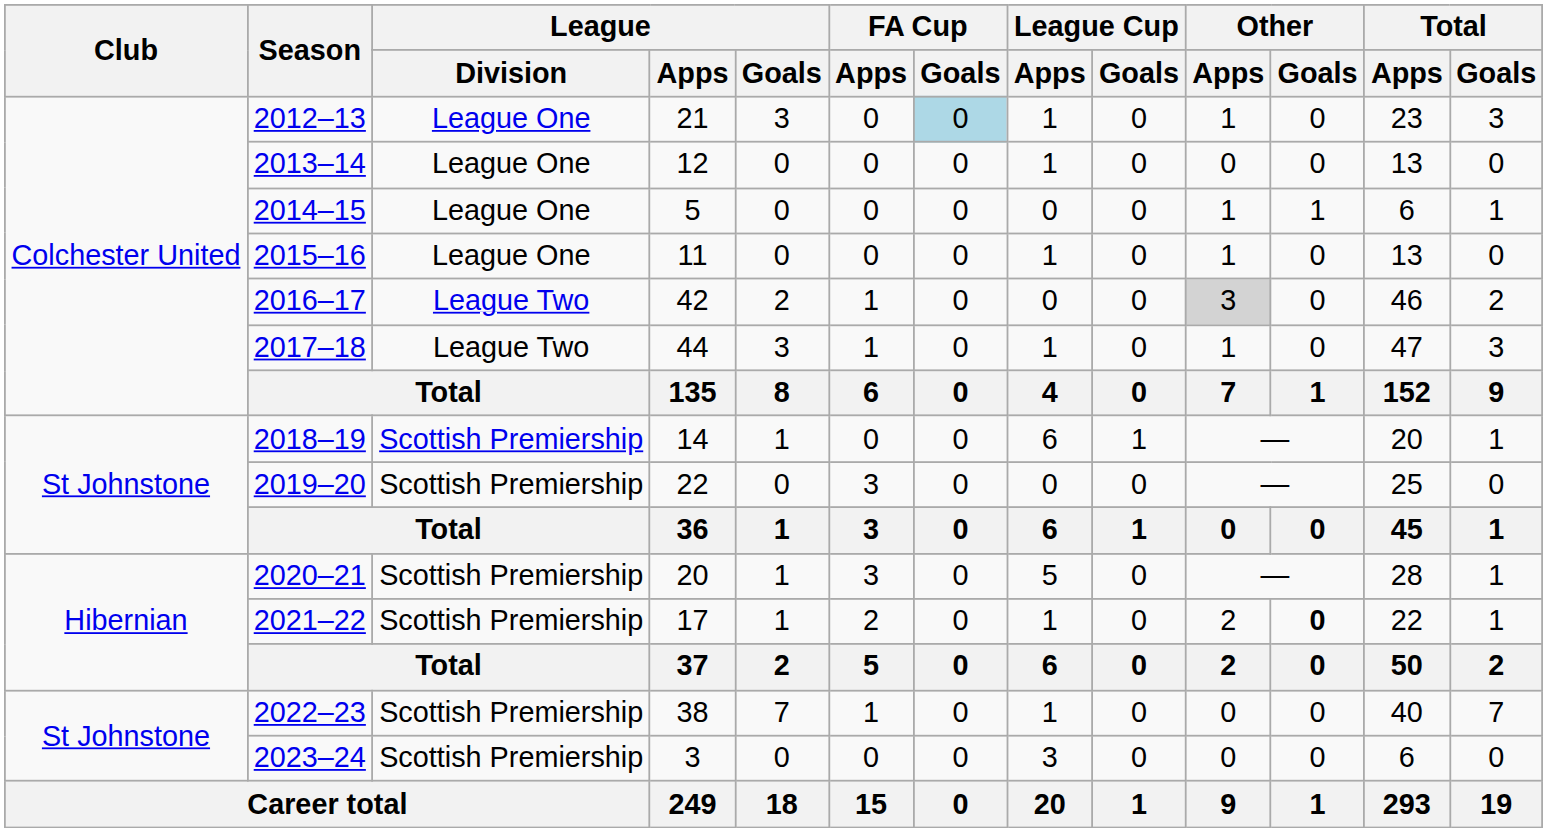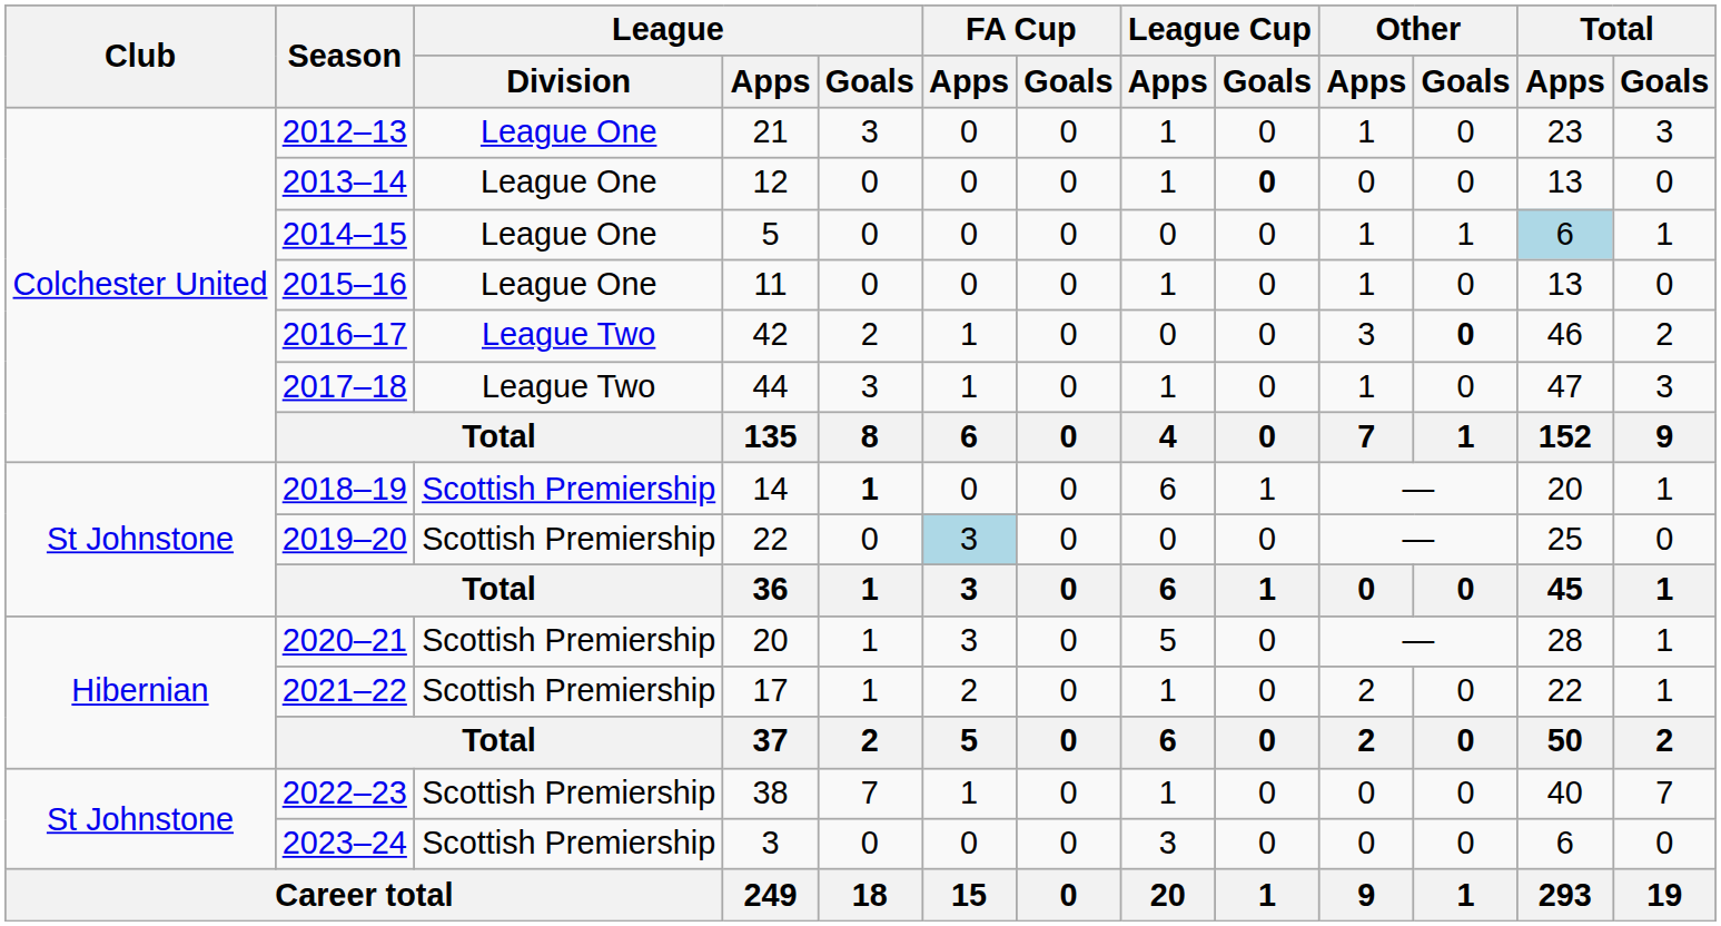2012–13 | FA Cup / Goals: lightblue background -> no background
2013–14 | League Cup / Goals: normal -> bold
2014–15 | Total / Apps: no background -> lightblue background
2016–17 | Other / Apps: lightgrey background -> no background
2016–17 | Other / Goals: normal -> bold
2018–19 | League / Goals: normal -> bold
2019–20 | FA Cup / Apps: no background -> lightblue background
2021–22 | Other / Goals: bold -> normal
